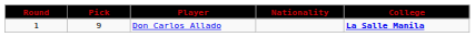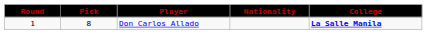Don Carlos Allado | Pick: 9 -> 8
